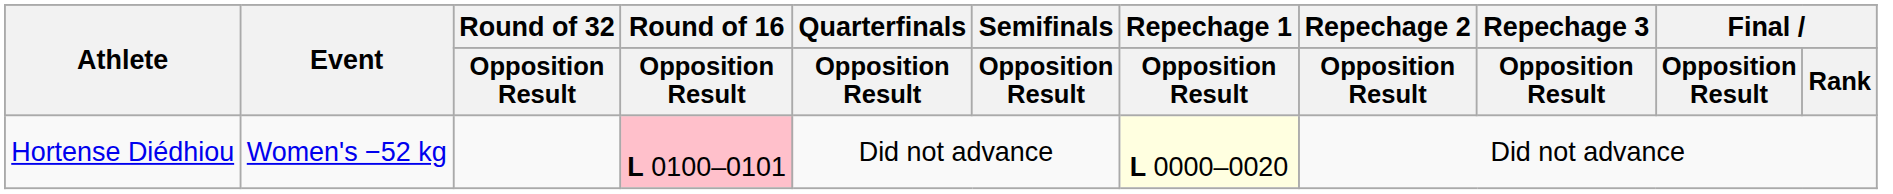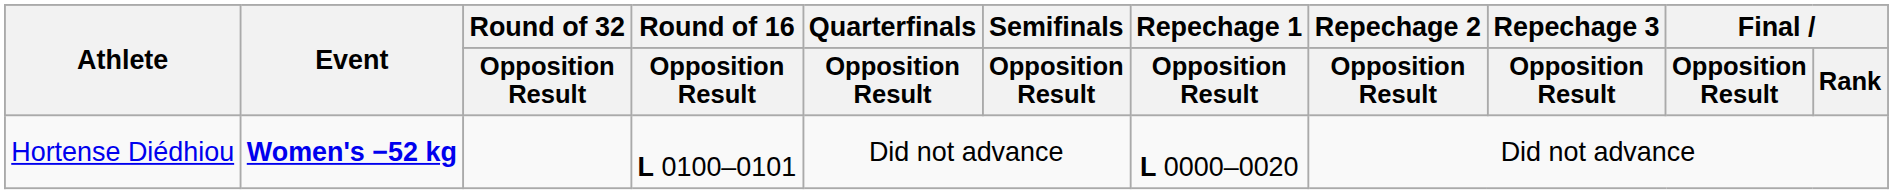Hortense Diédhiou | Event: normal -> bold
Hortense Diédhiou | Round of 16 / Opposition Result: pink background -> no background
Hortense Diédhiou | Repechage 1 / Opposition Result: lightyellow background -> no background
